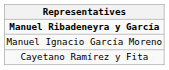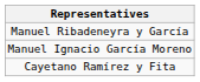row 2 | column 1: bold -> normal
